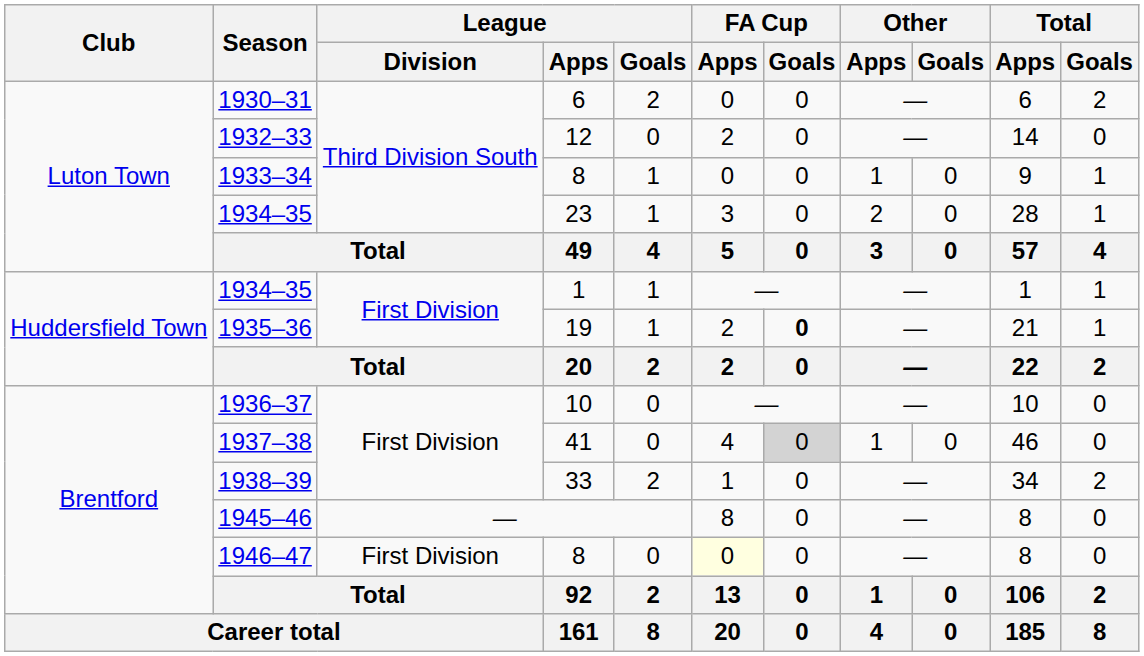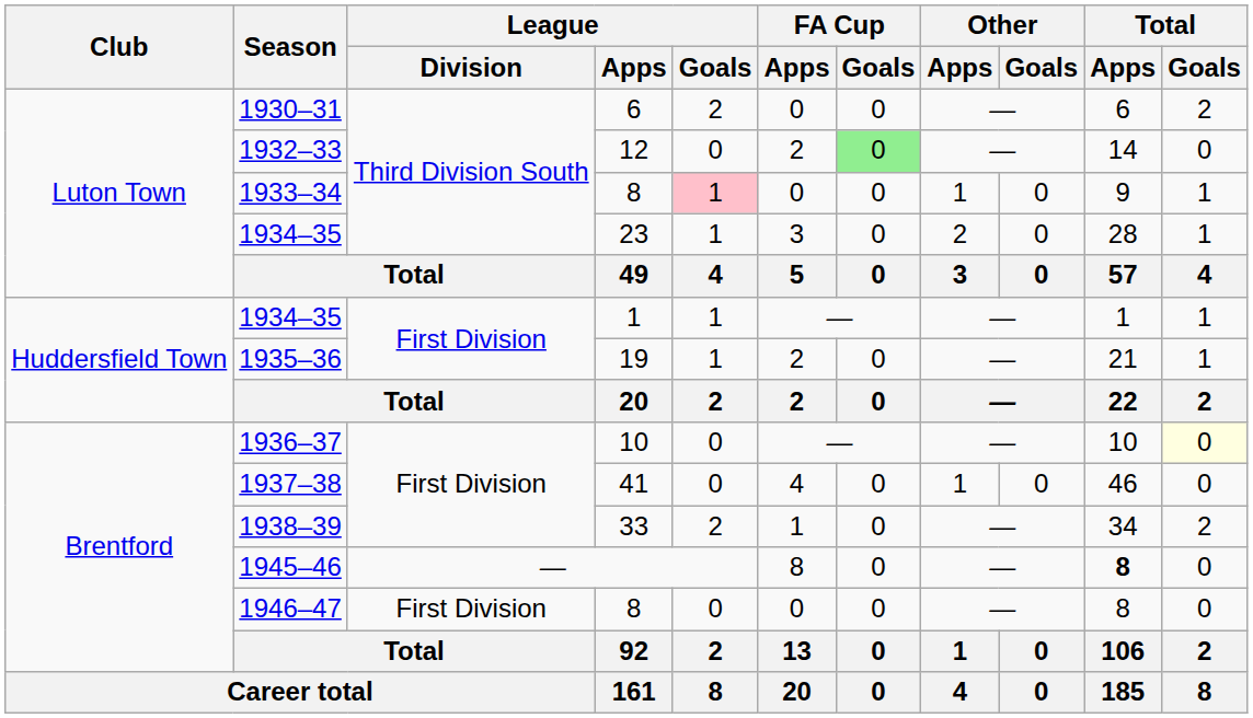1932–33 | FA Cup / Goals: no background -> lightgreen background
1933–34 | League / Goals: no background -> pink background
1935–36 | FA Cup / Goals: bold -> normal
1936–37 | Total / Goals: no background -> lightyellow background
1937–38 | FA Cup / Goals: lightgrey background -> no background
1945–46 | Total / Apps: normal -> bold
1946–47 | FA Cup / Apps: lightyellow background -> no background
